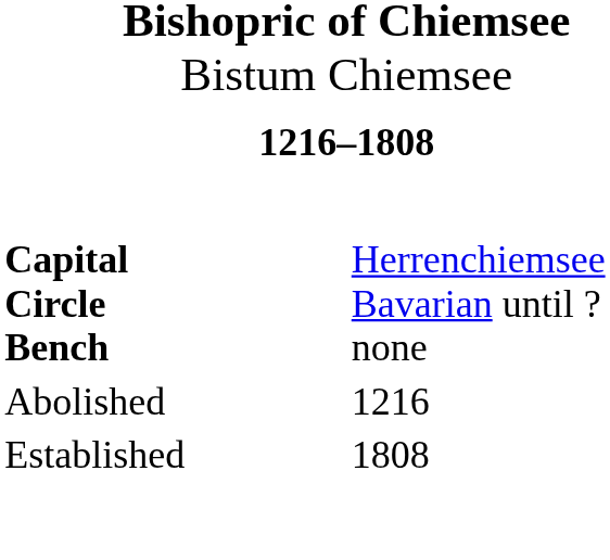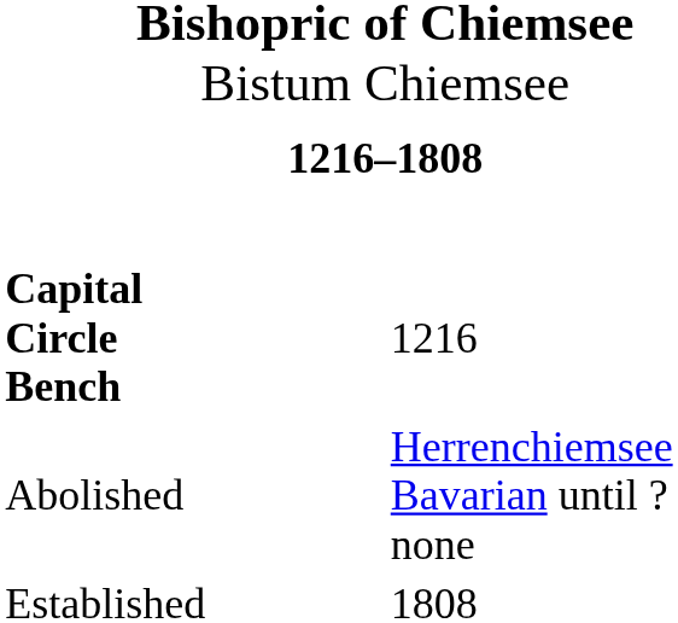row 3 | column 2: Herrenchiemsee Bavarian until ? none -> 1216
row 4 | column 2: 1216 -> Herrenchiemsee Bavarian until ? none
